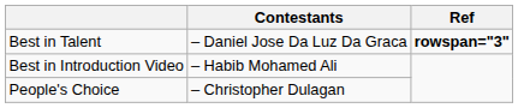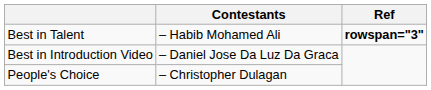Best in Talent | Contestants: – Daniel Jose Da Luz Da Graca -> – Habib Mohamed Ali
Best in Introduction Video | Contestants: – Habib Mohamed Ali -> – Daniel Jose Da Luz Da Graca
